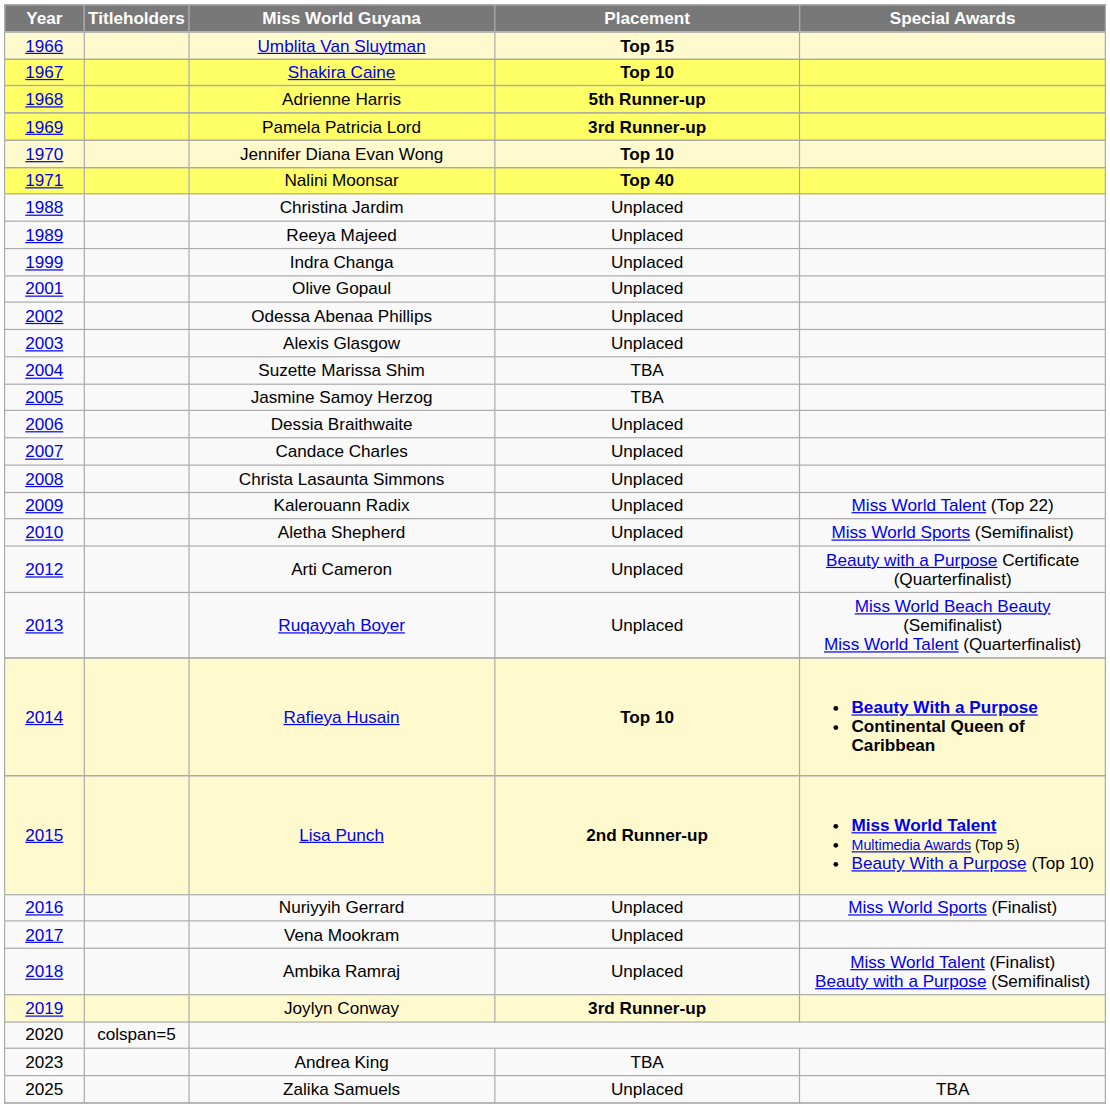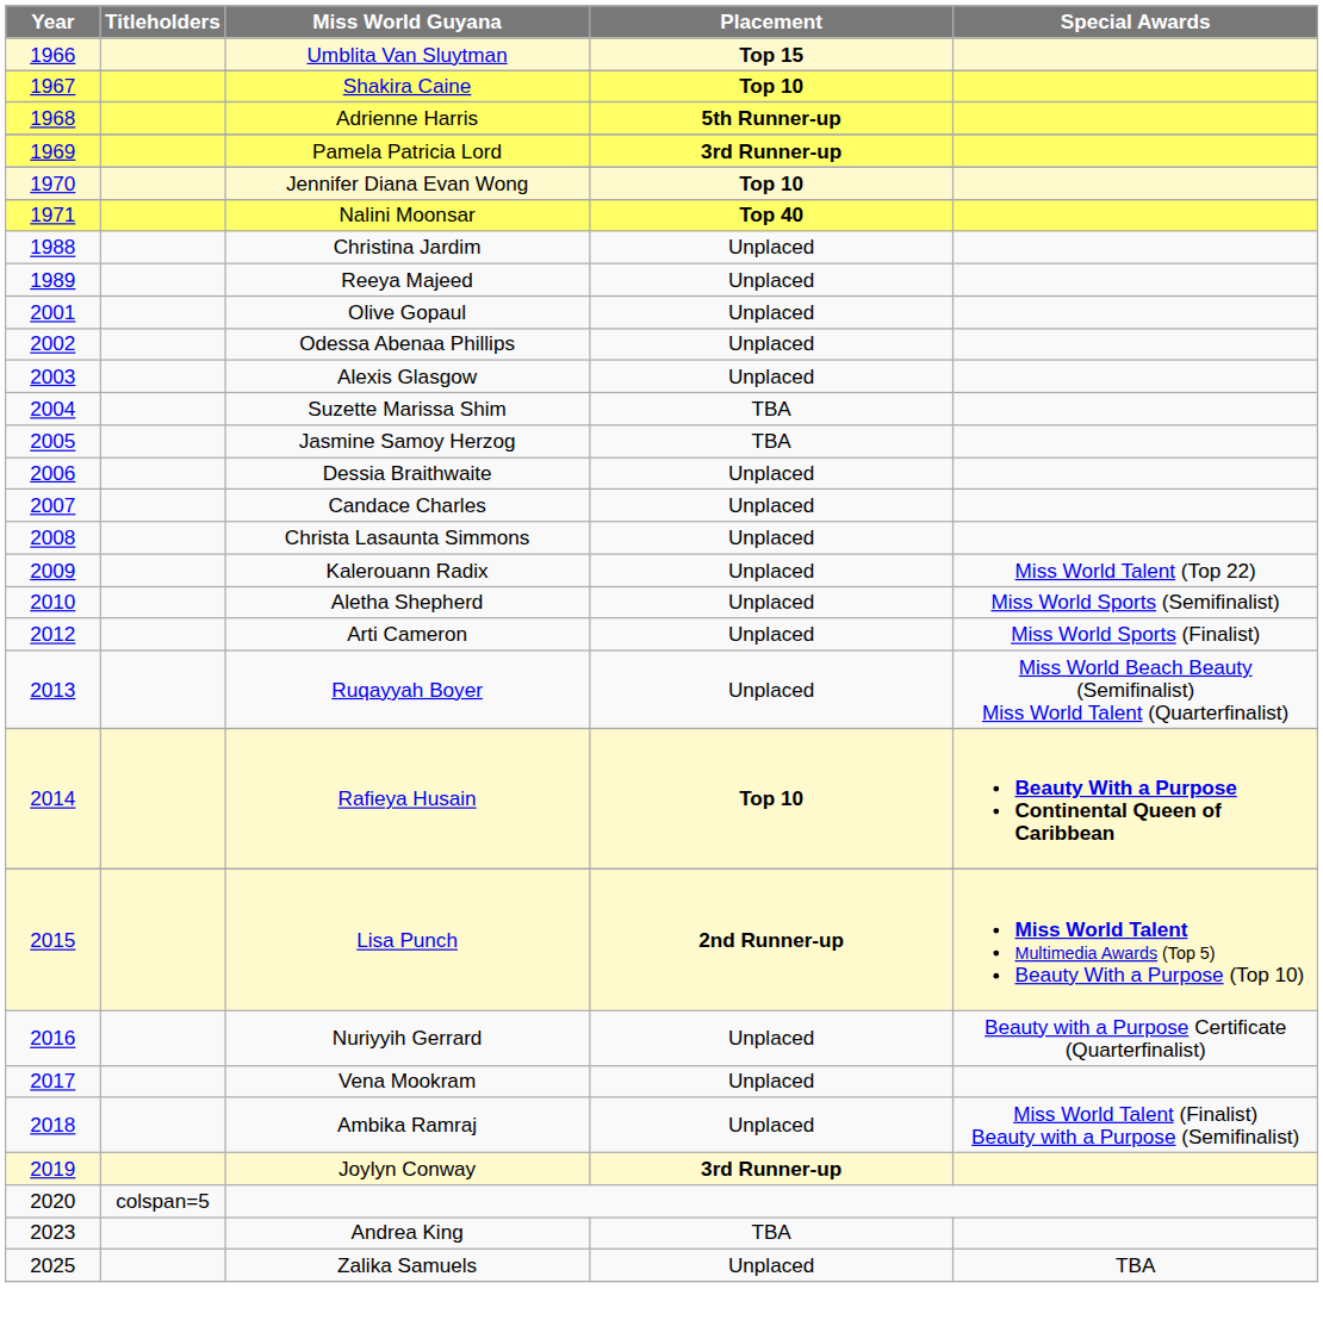- row: 1999 | Indra Changa | Unplaced
Arti Cameron | Special Awards: Beauty with a Purpose Certificate (Quarterfinalist) -> Miss World Sports (Finalist)
Nuriyyih Gerrard | Special Awards: Miss World Sports (Finalist) -> Beauty with a Purpose Certificate (Quarterfinalist)
